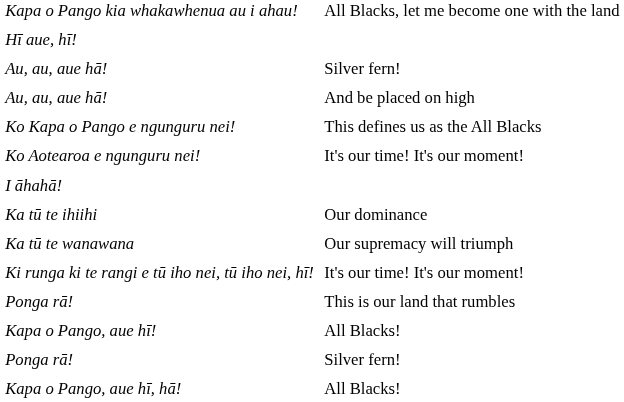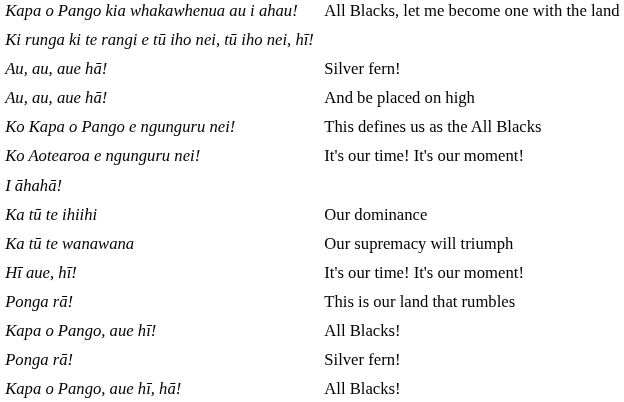row 2 | column 1: Hī aue, hī! -> Ki runga ki te rangi e tū iho nei, tū iho nei, hī!
row 10 | column 1: Ki runga ki te rangi e tū iho nei, tū iho nei, hī! -> Hī aue, hī!
